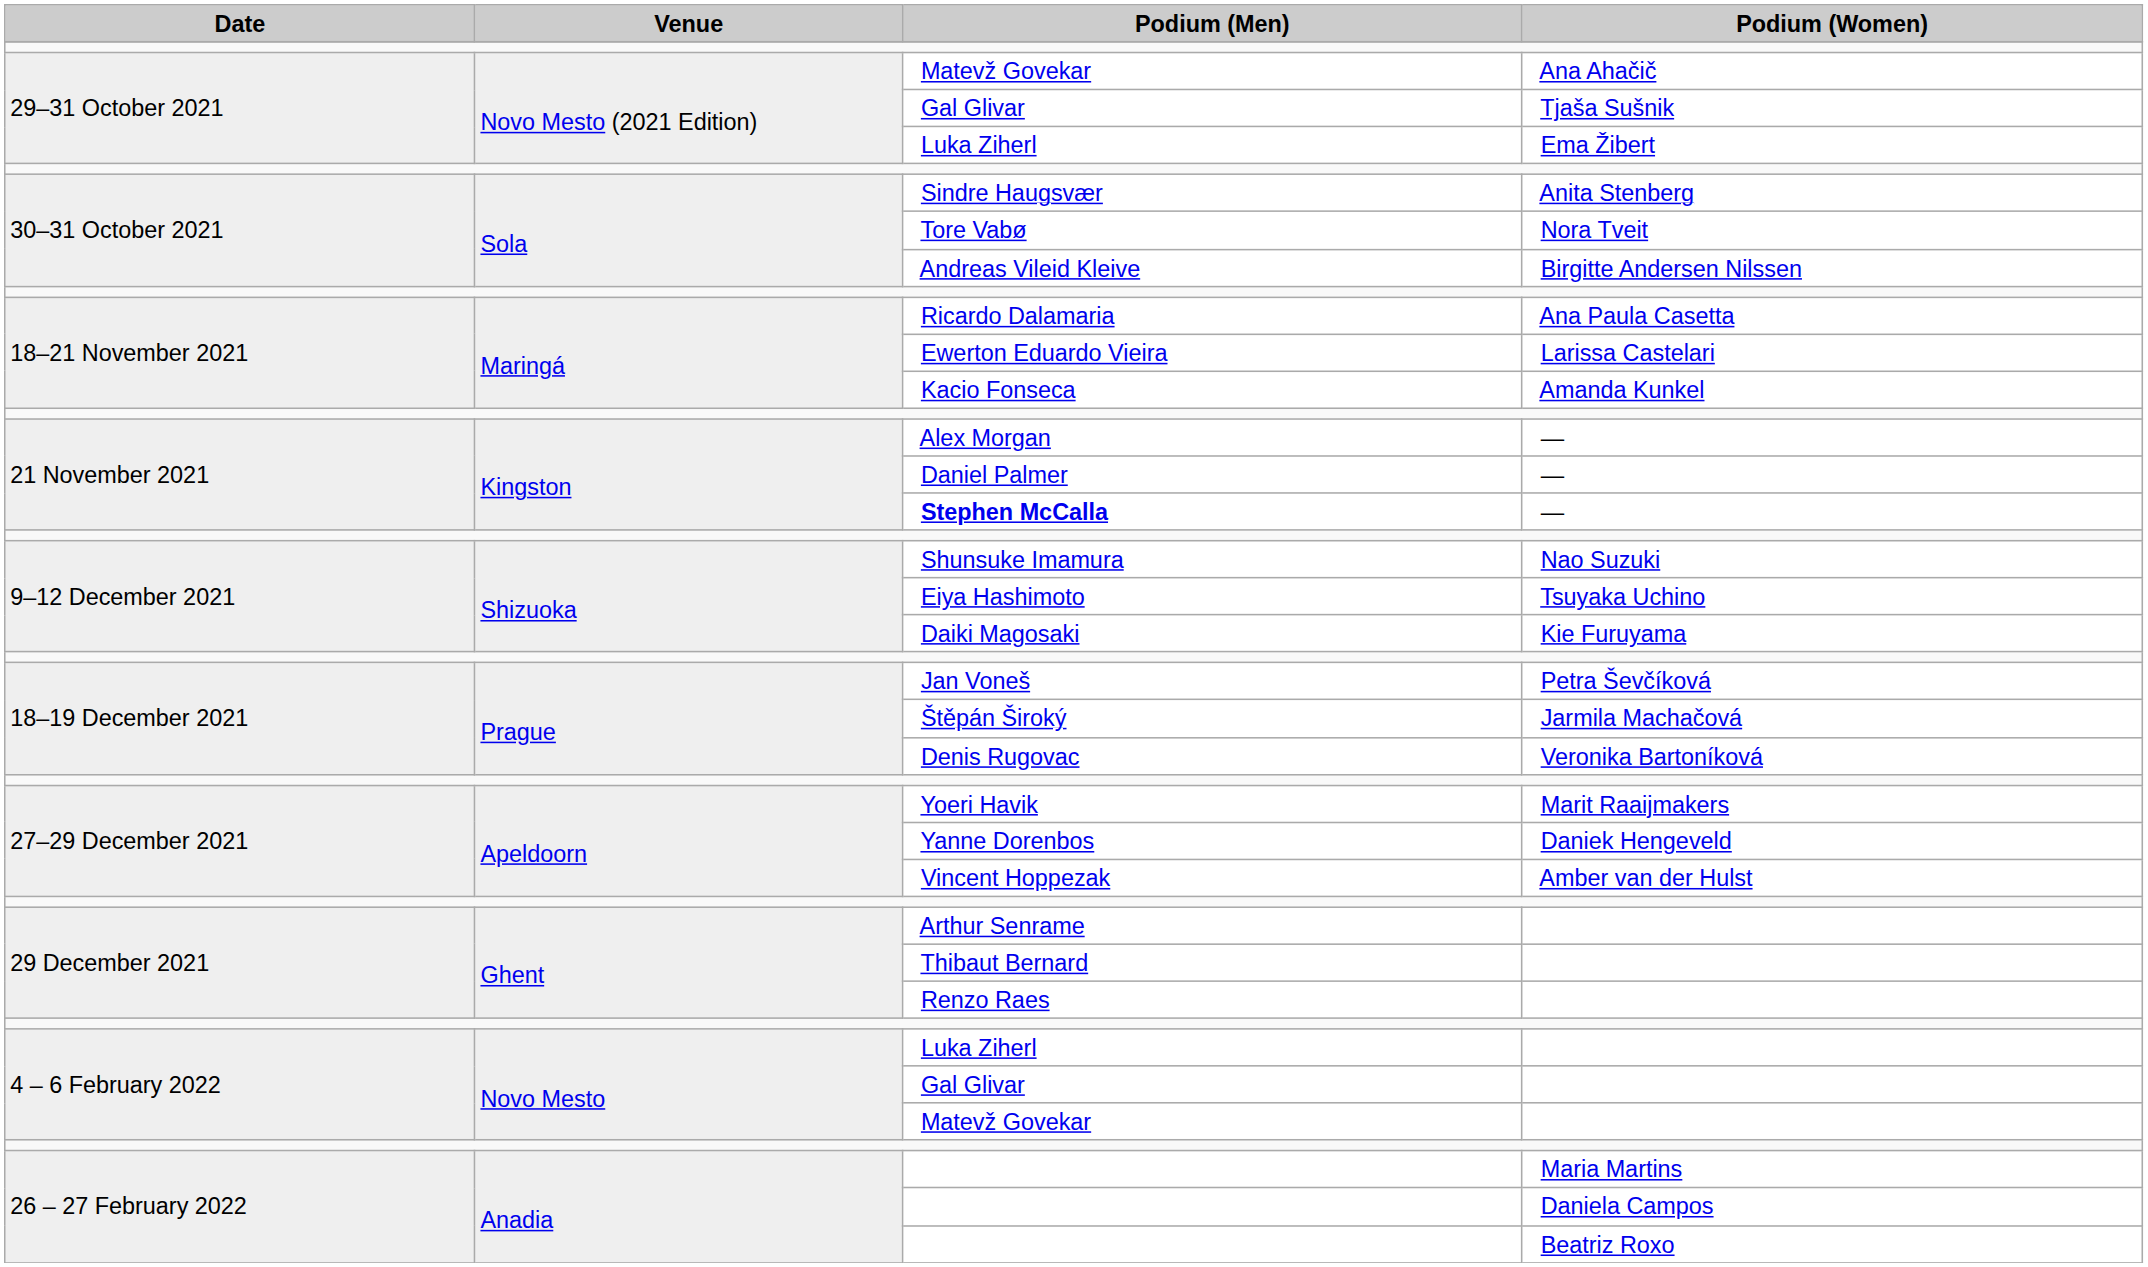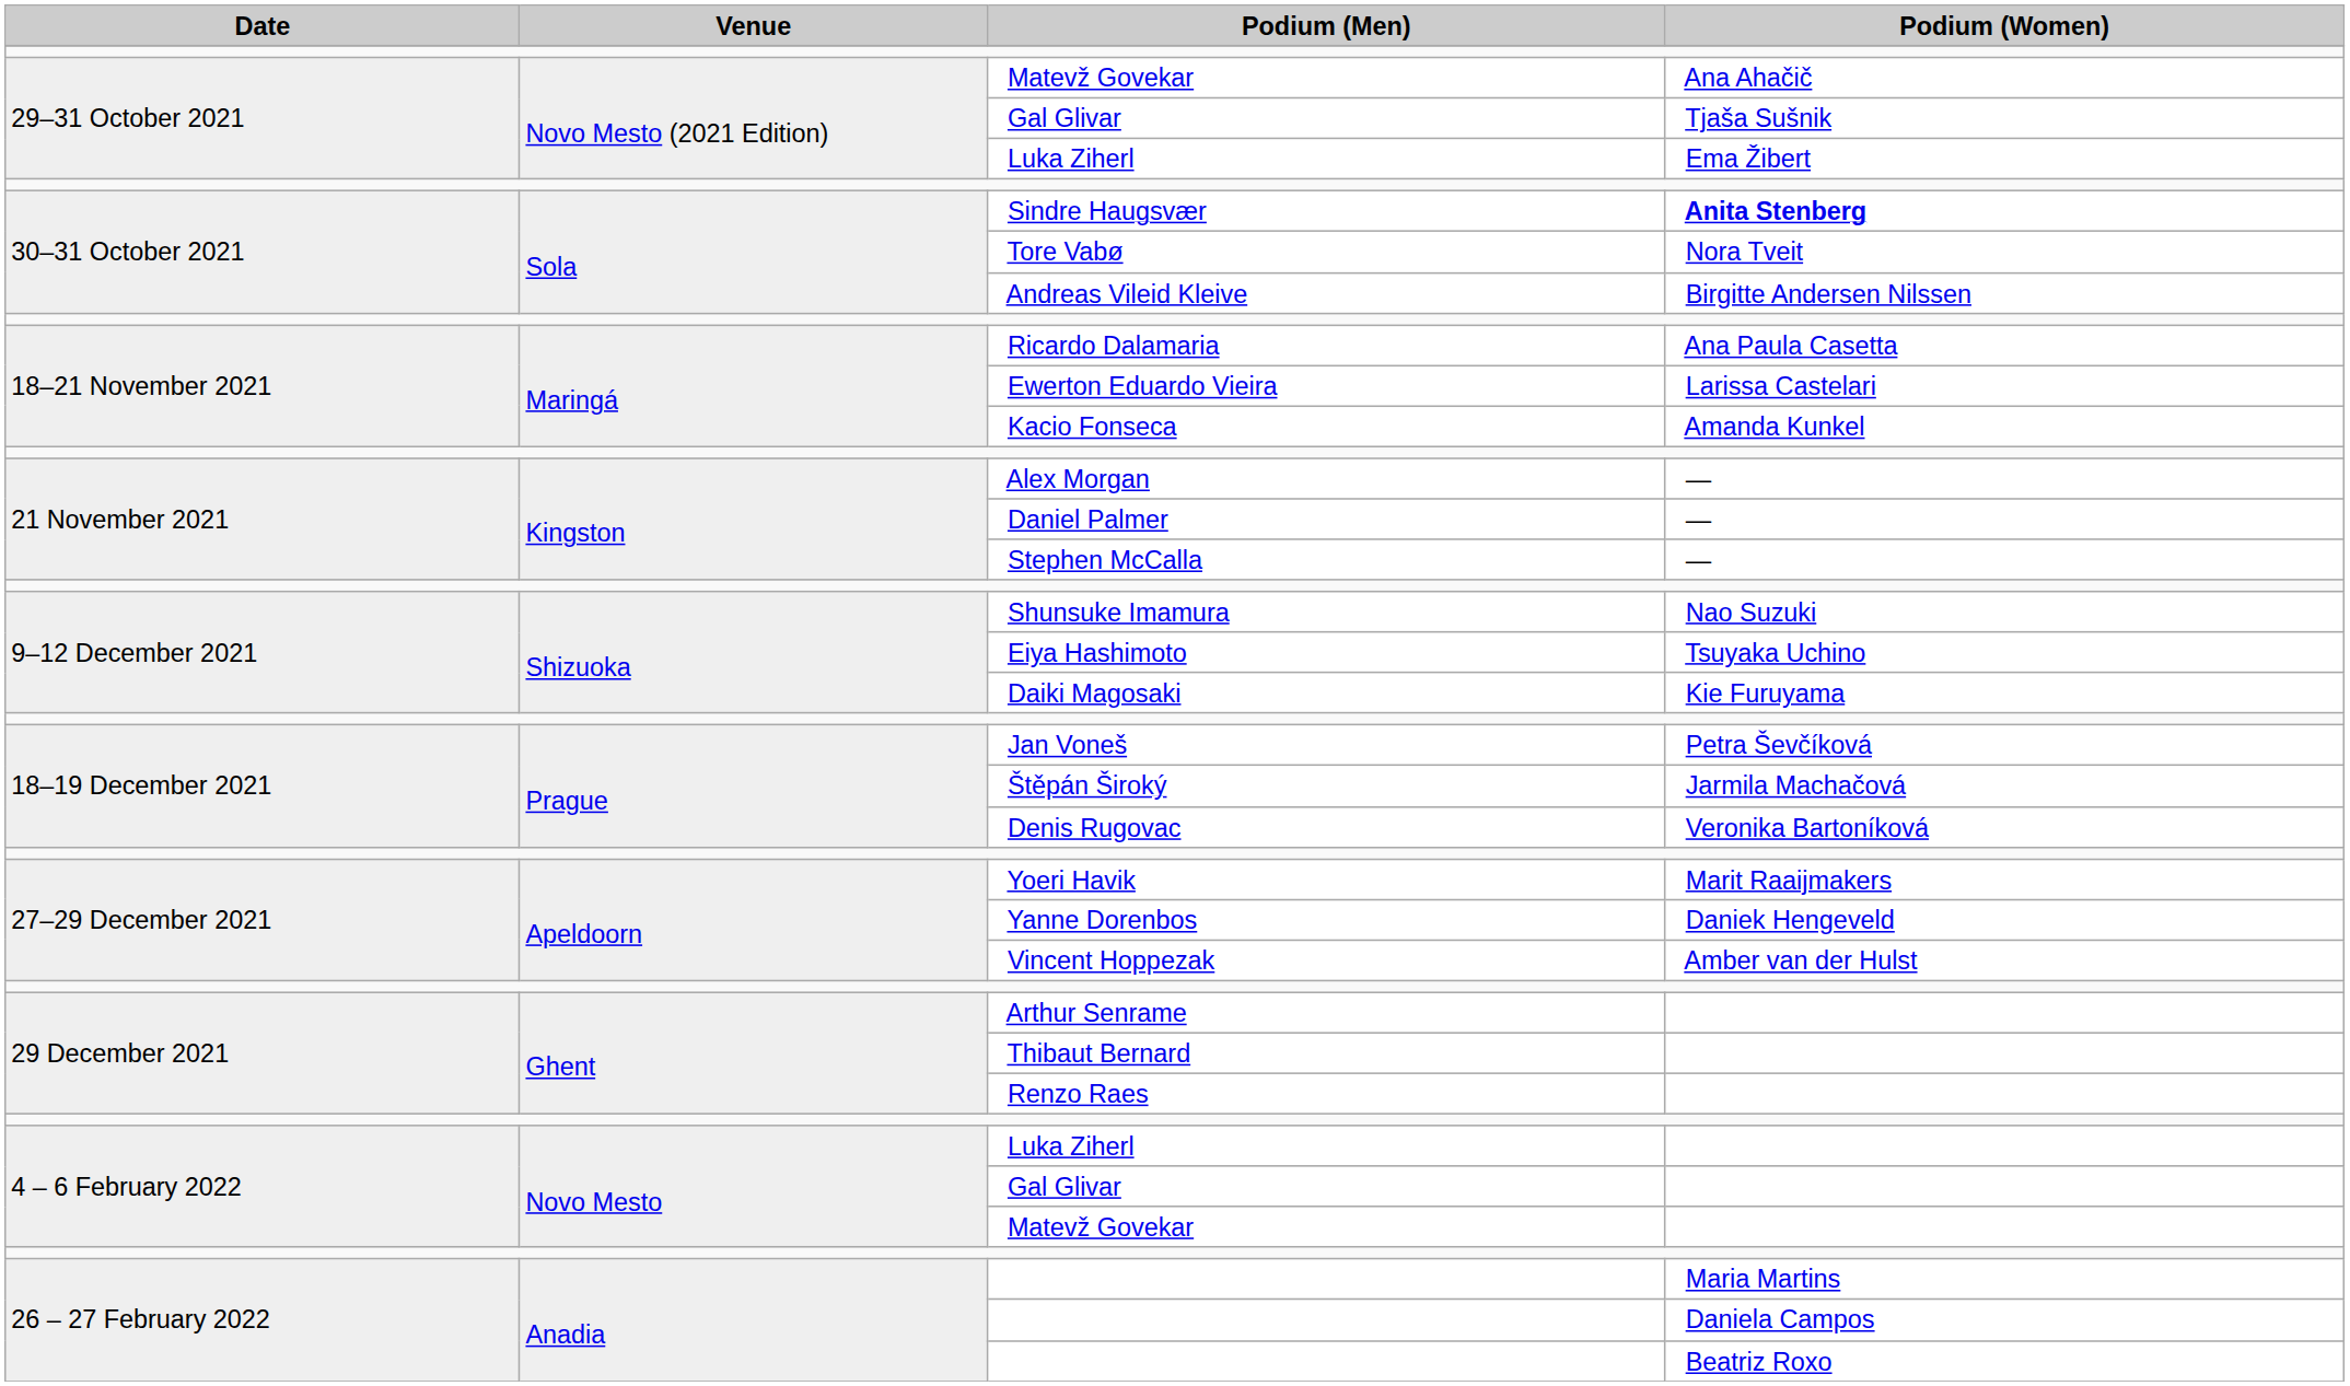Sindre Haugsvær | Podium (Women): normal -> bold
Stephen McCalla | Podium (Men): bold -> normal
